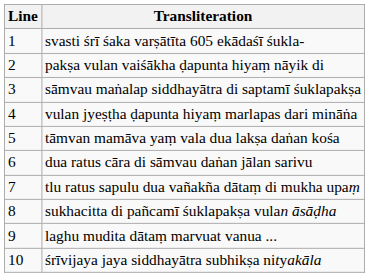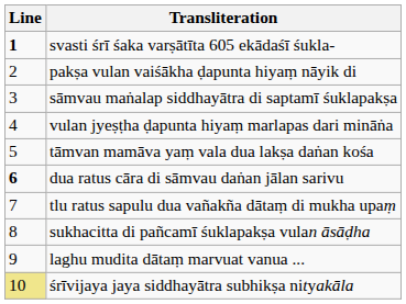svasti śrī śaka varṣātīta 605 ekādaśī śukla- | Line: normal -> bold
dua ratus cāra di sāmvau daṅan jālan sarivu | Line: normal -> bold
śrīvijaya jaya siddhayātra subhikṣa nityakāla | Line: no background -> khaki background
